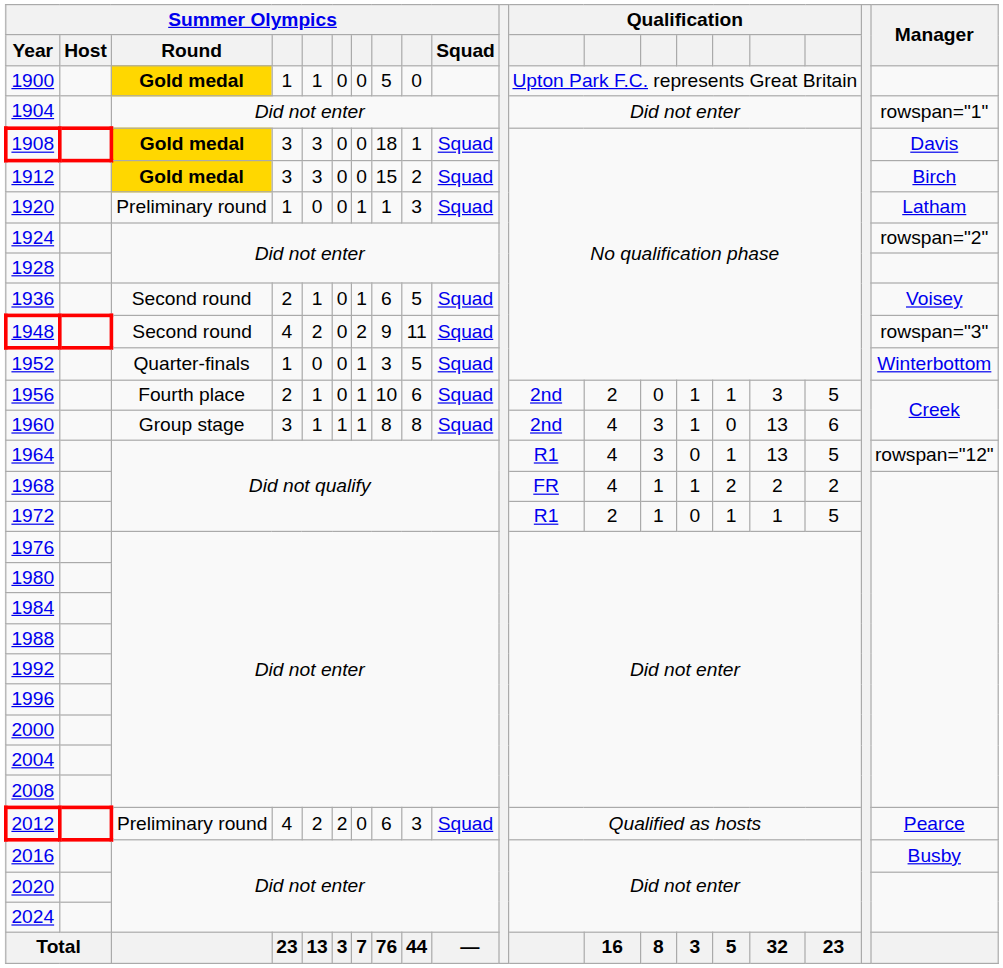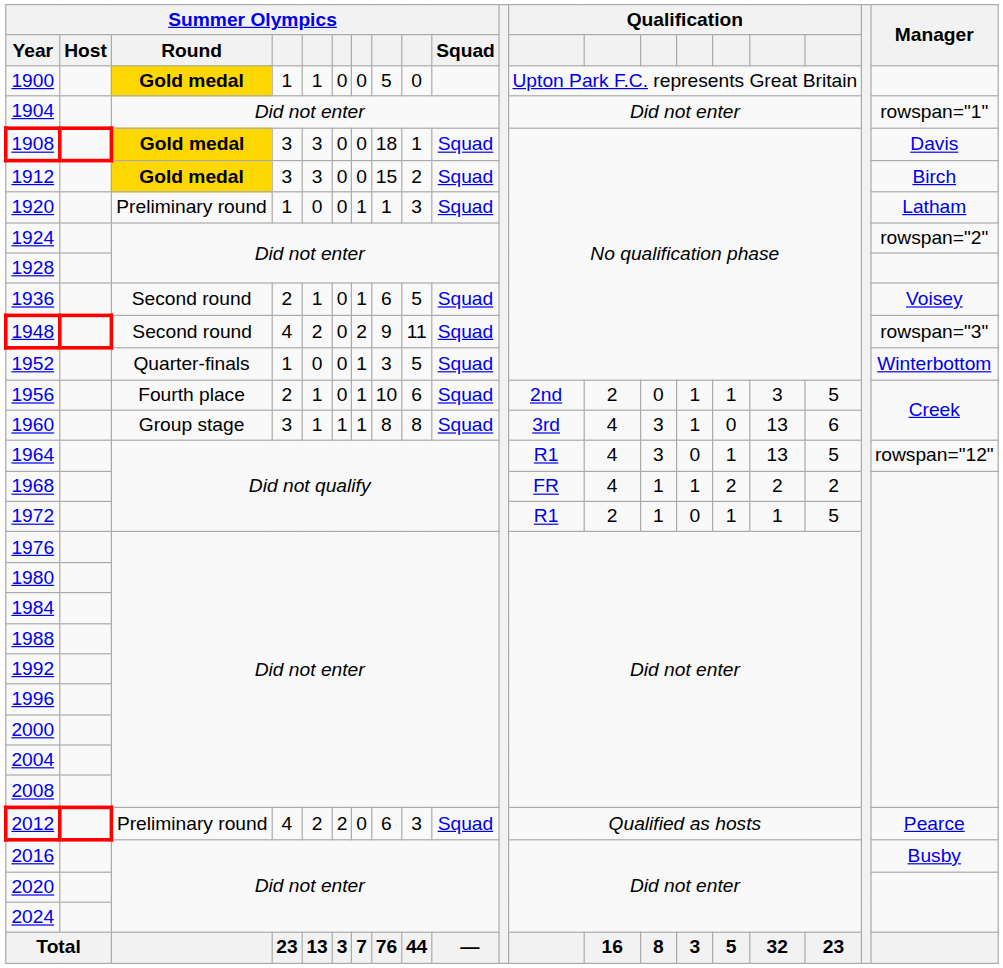1960 | column 12: 2nd -> 3rd
